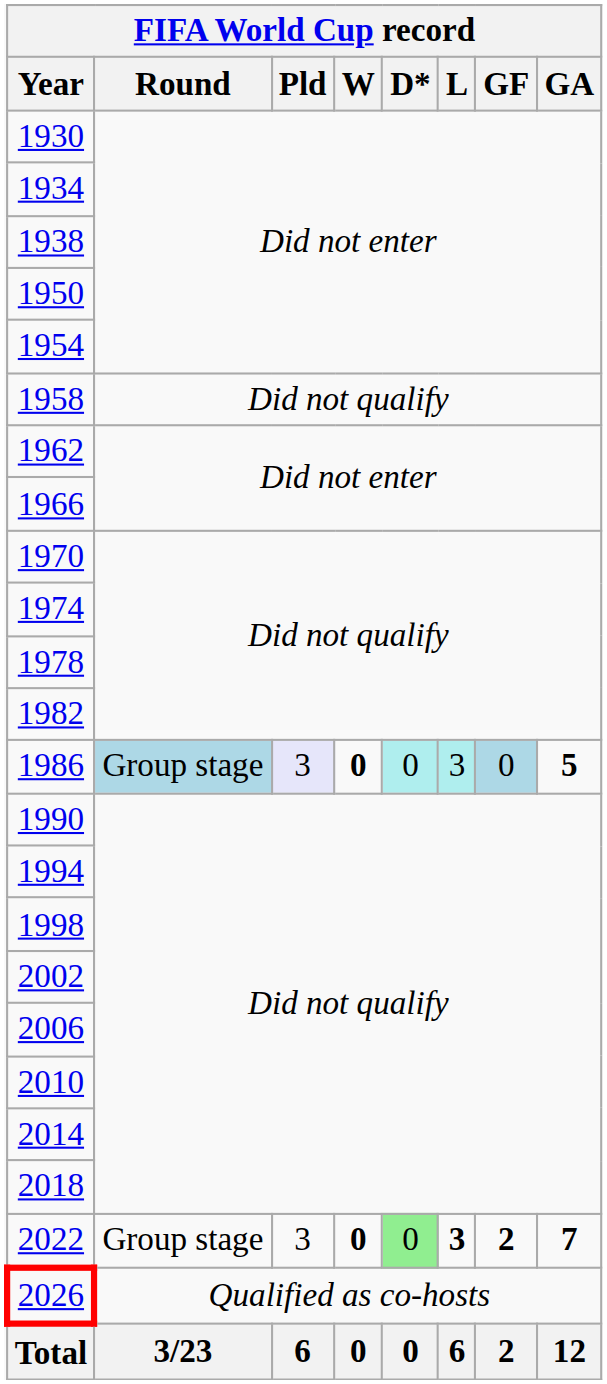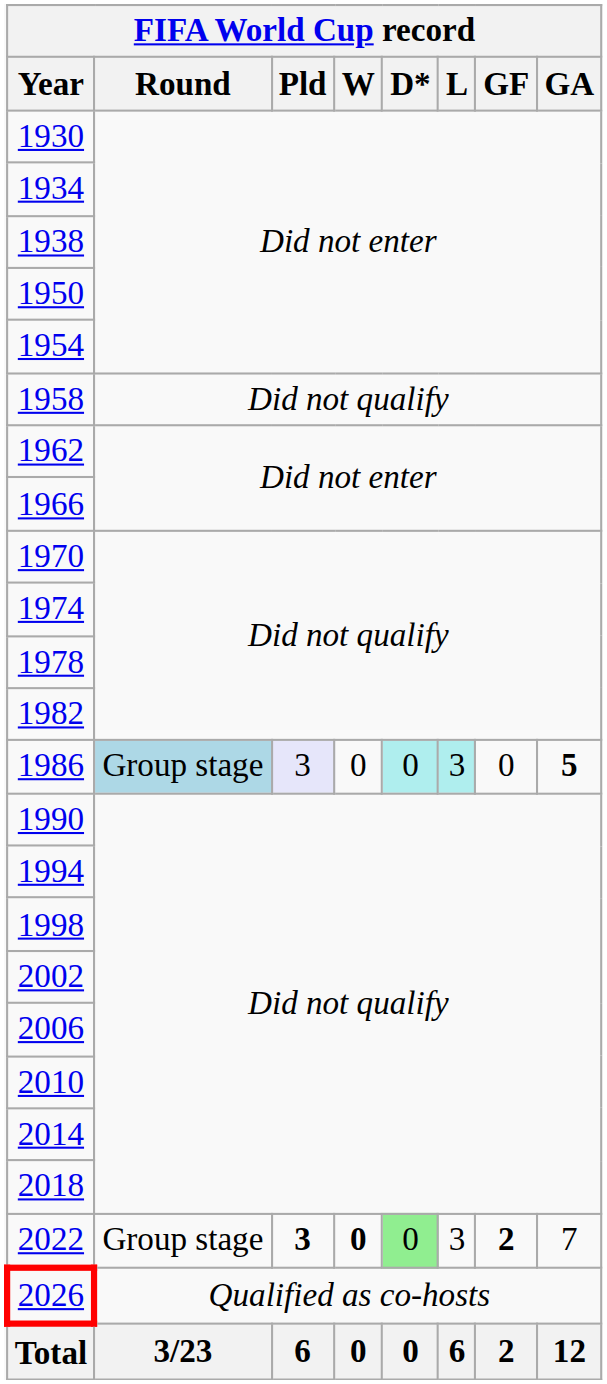1986 | W: bold -> normal
1986 | GF: lightblue background -> no background
2022 | Pld: normal -> bold
2022 | L: bold -> normal
2022 | GA: bold -> normal
